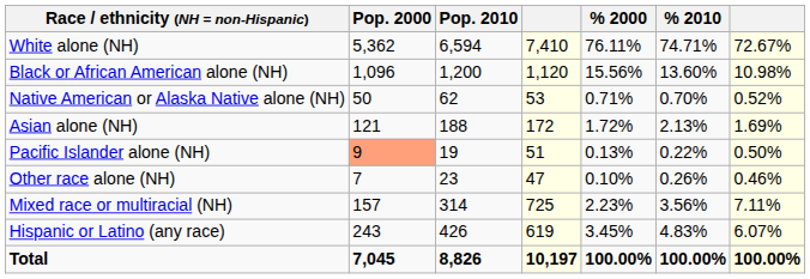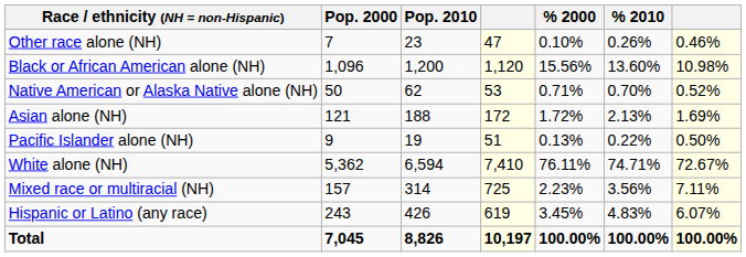rows swapped: White alone (NH) <-> Other race alone (NH)
Pacific Islander alone (NH) | Pop. 2000: lightsalmon background -> no background
